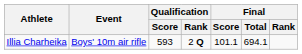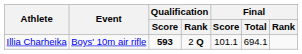Illia Charheika | Qualification / Score: normal -> bold
